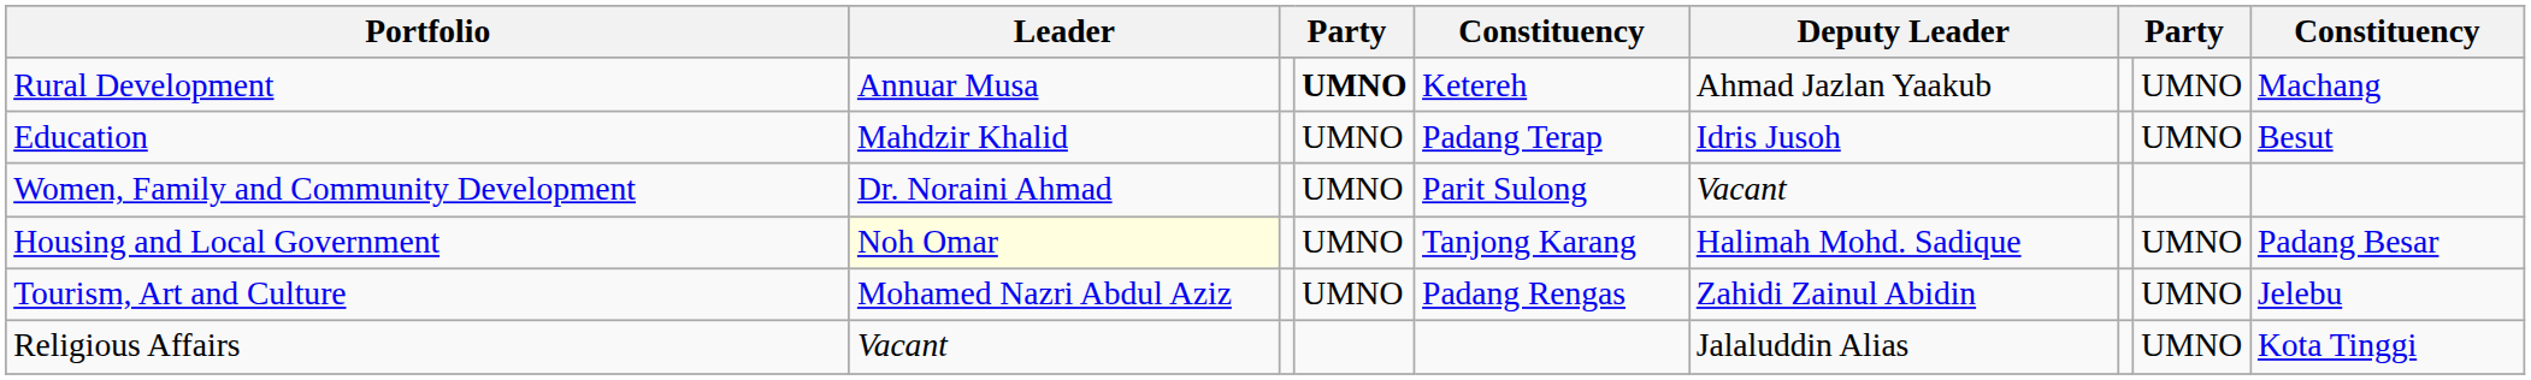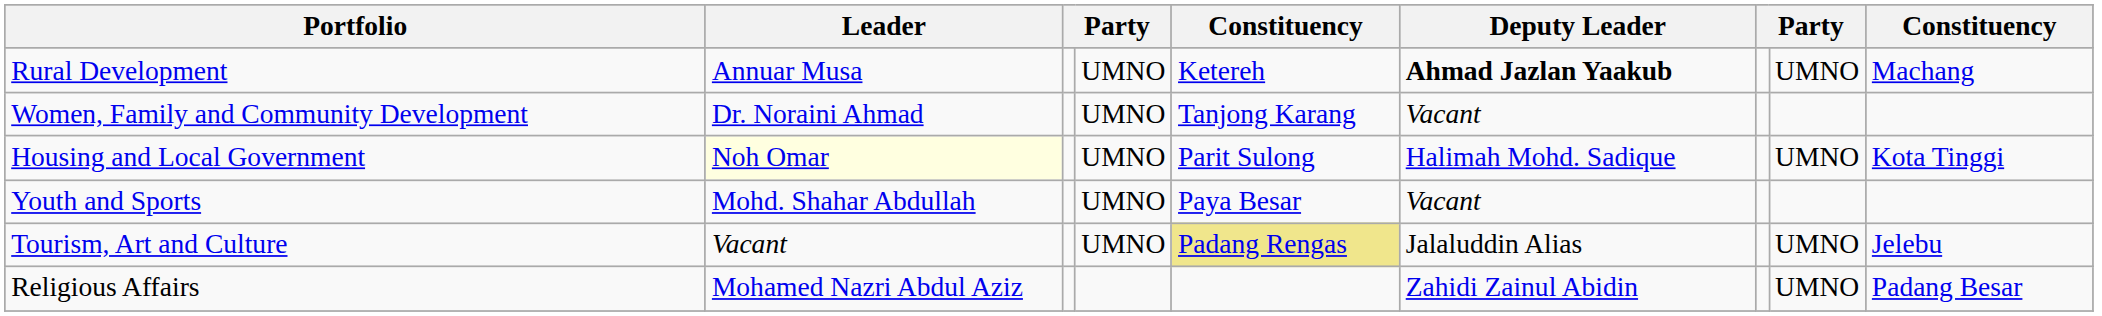Rural Development | column 4: bold -> normal
Rural Development | Deputy Leader: normal -> bold
- row: Education | Mahdzir Khalid | UMNO | Padang Terap | Idris Jusoh | UMNO | Besut
Women, Family and Community Development | column 5: Parit Sulong -> Tanjong Karang
Housing and Local Government | column 5: Tanjong Karang -> Parit Sulong
Housing and Local Government | column 9: Padang Besar -> Kota Tinggi
+ row: Youth and Sports | Mohd. Shahar Abdullah | UMNO | Paya Besar | Vacant
Tourism, Art and Culture | Leader: Mohamed Nazri Abdul Aziz -> Vacant
Tourism, Art and Culture | column 5: no background -> khaki background
Tourism, Art and Culture | Deputy Leader: Zahidi Zainul Abidin -> Jalaluddin Alias
Religious Affairs | Leader: Vacant -> Mohamed Nazri Abdul Aziz
Religious Affairs | Deputy Leader: Jalaluddin Alias -> Zahidi Zainul Abidin
Religious Affairs | column 9: Kota Tinggi -> Padang Besar
